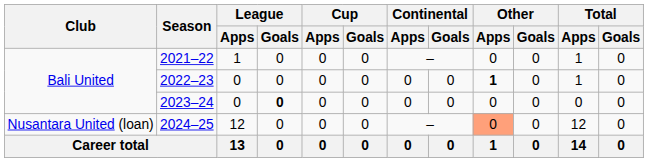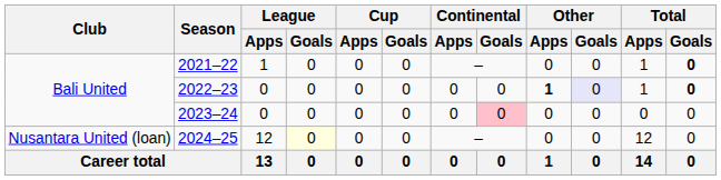2021–22 | Total / Goals: normal -> bold
2022–23 | Other / Goals: no background -> lavender background
2022–23 | Total / Goals: normal -> bold
2023–24 | League / Goals: bold -> normal
2023–24 | Continental / Goals: no background -> pink background
2024–25 | League / Goals: no background -> lightyellow background
2024–25 | Other / Apps: lightsalmon background -> no background
